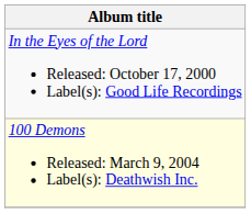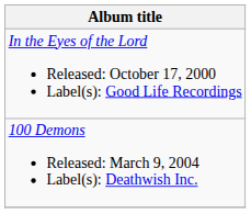row 3 | column 1: lightyellow background -> no background
